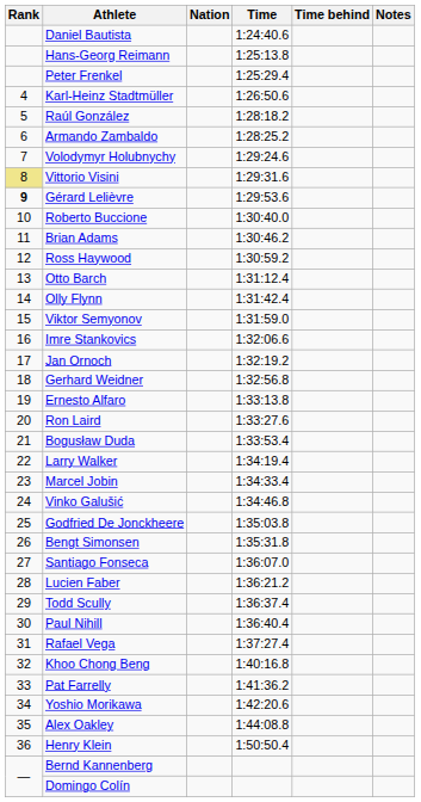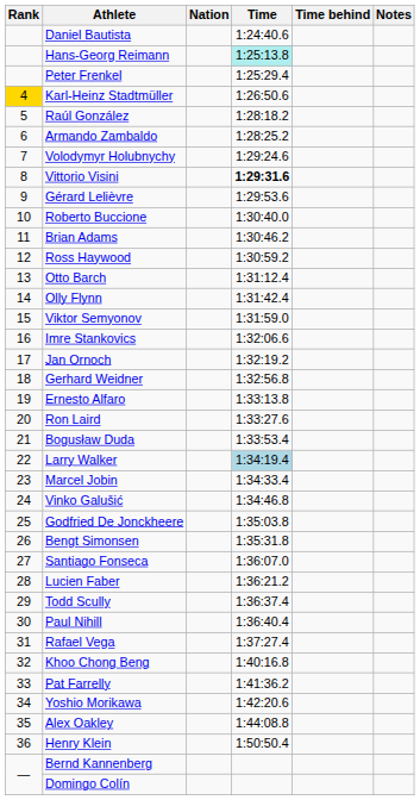Hans-Georg Reimann | Time: no background -> paleturquoise background
Karl-Heinz Stadtmüller | Rank: no background -> gold background
Vittorio Visini | Rank: khaki background -> no background
Vittorio Visini | Time: normal -> bold
Gérard Lelièvre | Rank: bold -> normal
Larry Walker | Time: no background -> lightblue background
